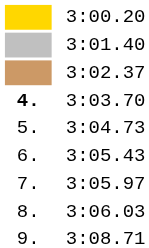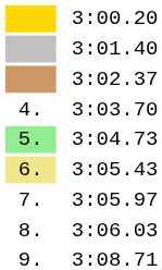3:03.70 | column 1: bold -> normal
3:04.73 | column 1: no background -> lightgreen background
3:05.43 | column 1: no background -> khaki background
